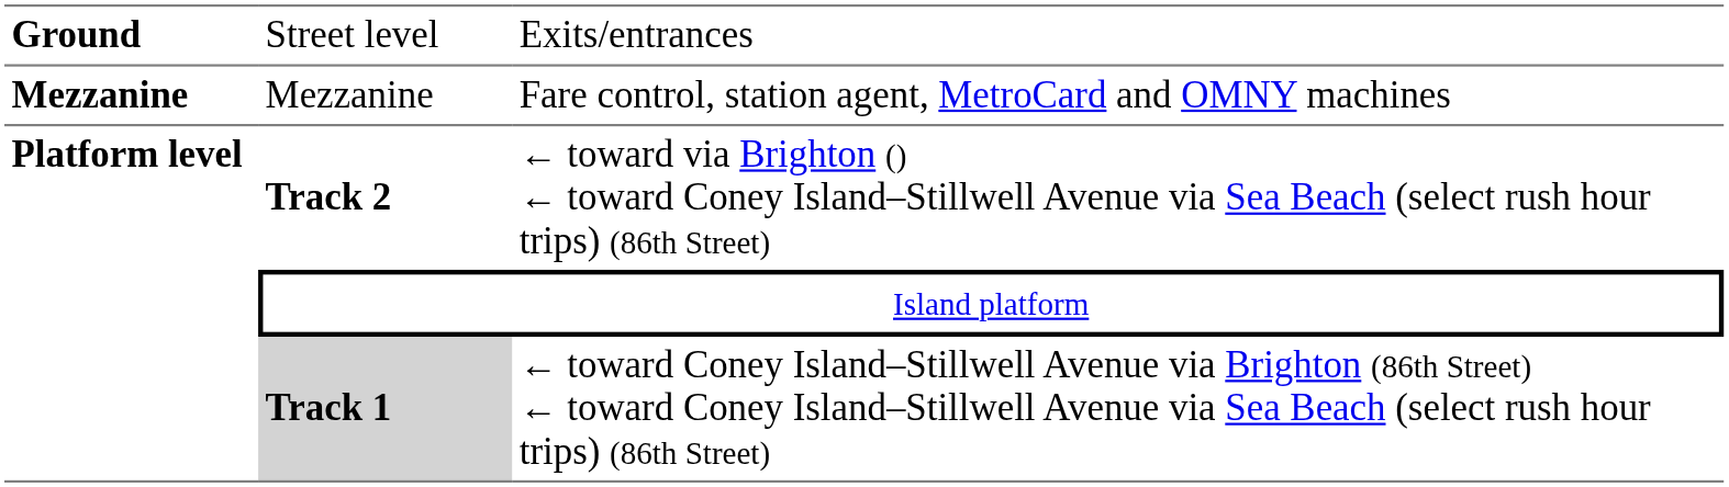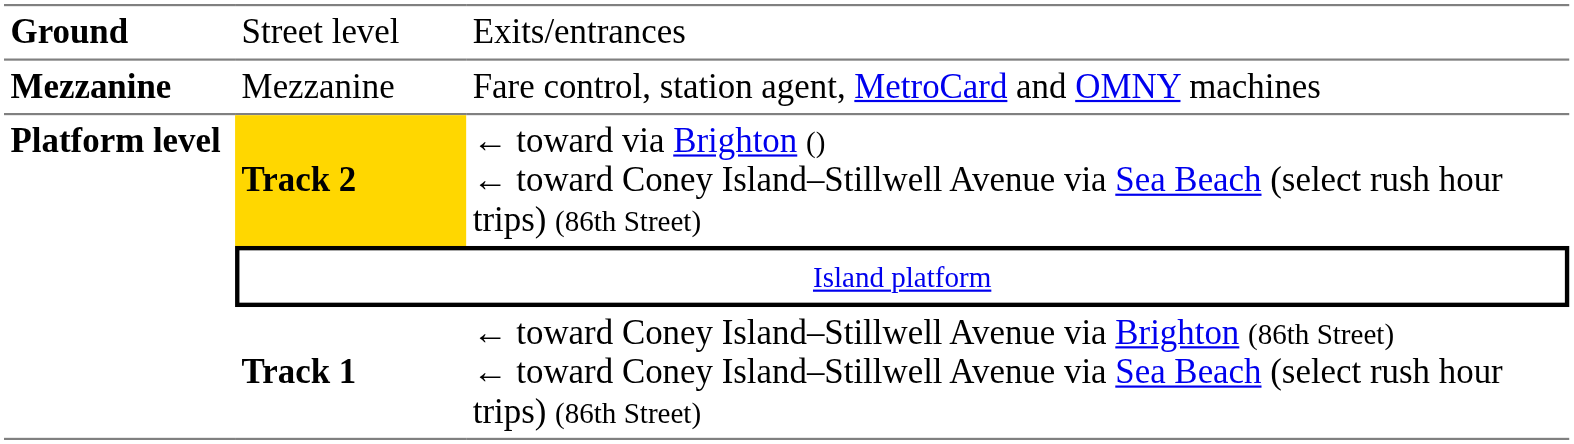Track 2 | column 2: no background -> gold background
Track 1 | column 2: lightgrey background -> no background
